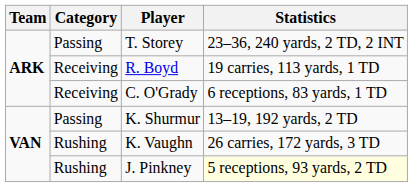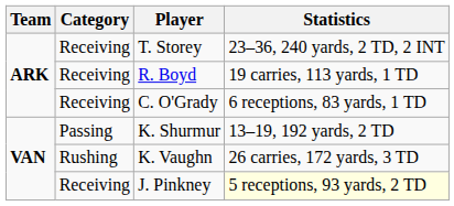T. Storey | Category: Passing -> Receiving
J. Pinkney | Category: Rushing -> Receiving
